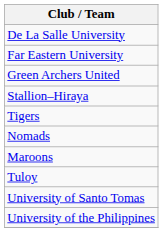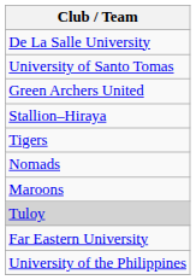row 3 | column 1: Far Eastern University -> University of Santo Tomas
row 9 | column 1: no background -> lightgrey background
row 10 | column 1: University of Santo Tomas -> Far Eastern University
